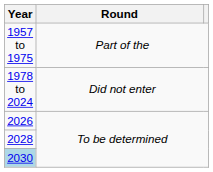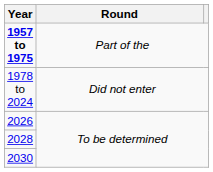1957 to 1975 | Year: normal -> bold
2030 | Year: lightblue background -> no background
